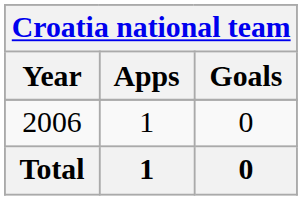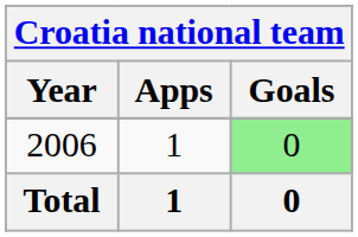2006 | Goals: no background -> lightgreen background
